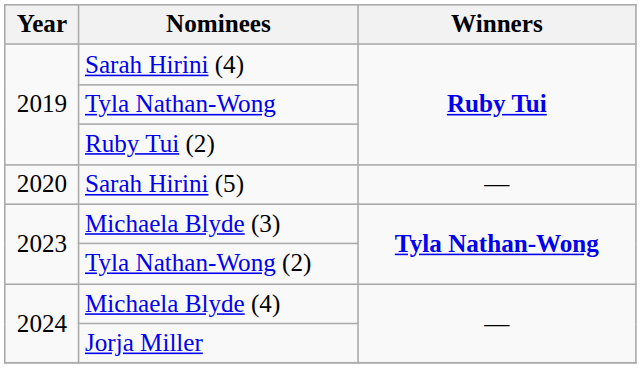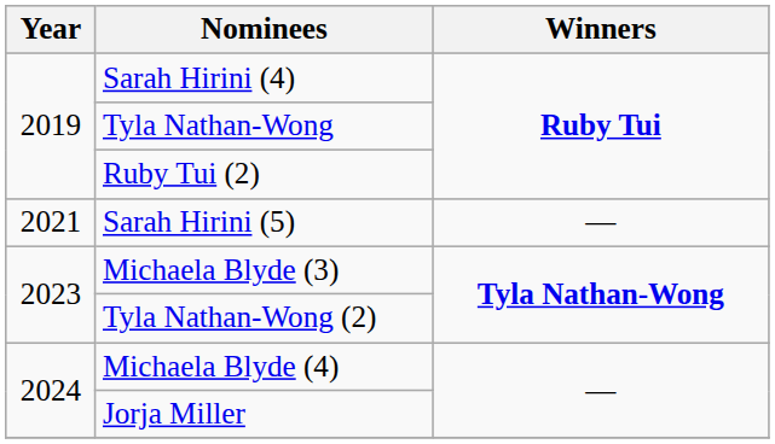Sarah Hirini (5) | Year: 2020 -> 2021
